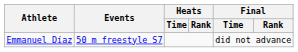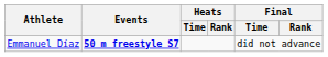Emmanuel Díaz | Events: normal -> bold
